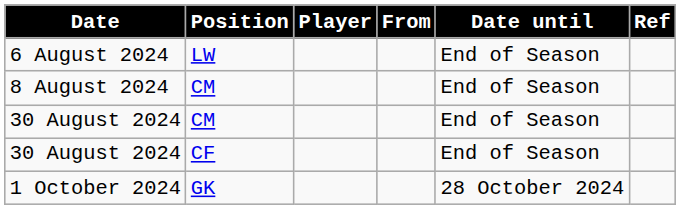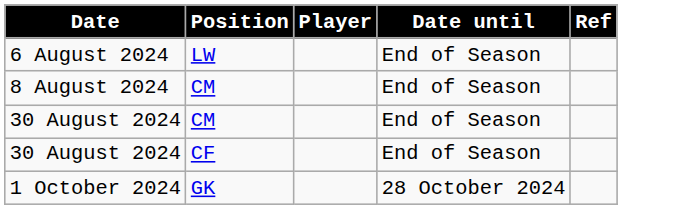- column: From
